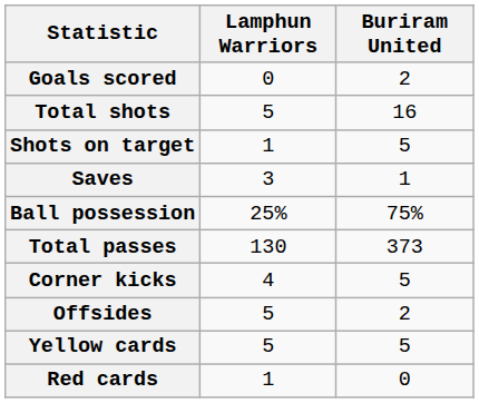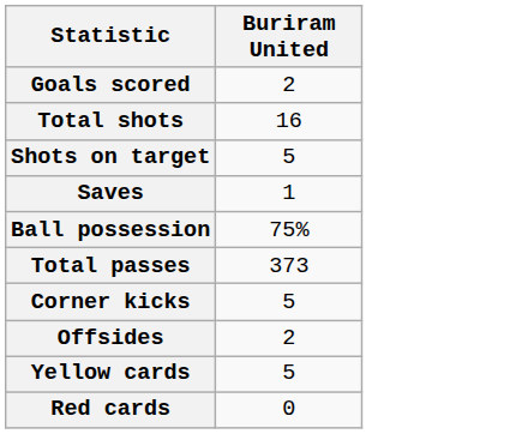- column: Lamphun Warriors | 0 | 5 | 1 | 3 | 25% | 130 | 4 | 5 | 5 | 1
